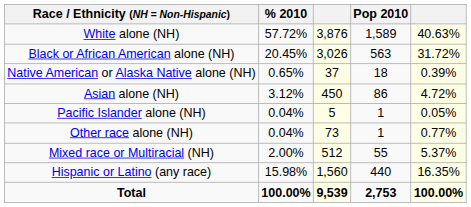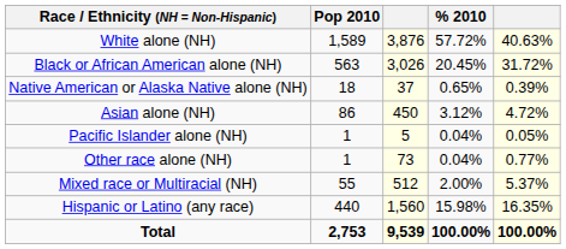columns swapped: Pop 2010 <-> % 2010
